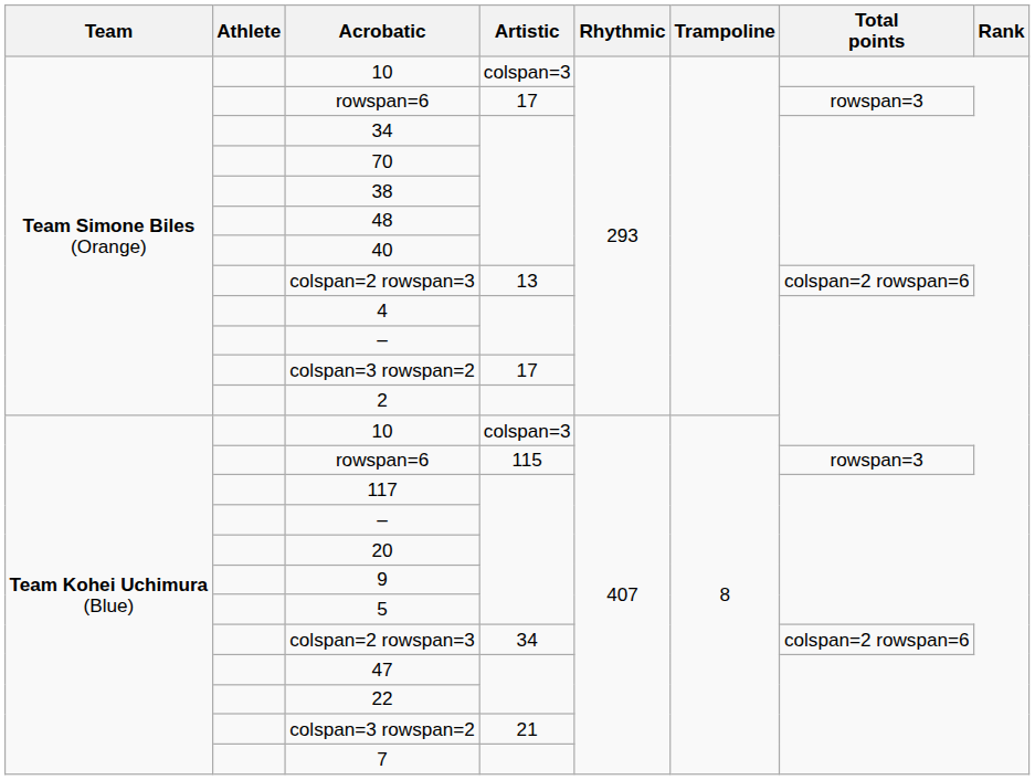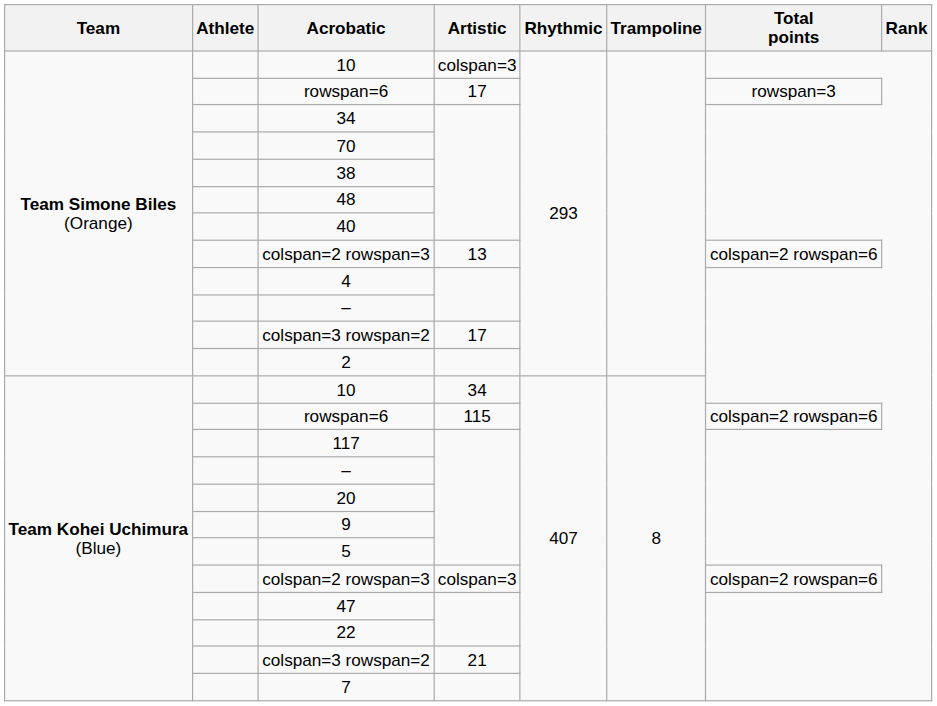Team Kohei Uchimura (Blue) / 10 | Artistic: colspan=3 -> 34
Team Kohei Uchimura (Blue) / rowspan=6 | Total points: rowspan=3 -> colspan=2 rowspan=6
Team Kohei Uchimura (Blue) / colspan=2 rowspan=3 | Artistic: 34 -> colspan=3
